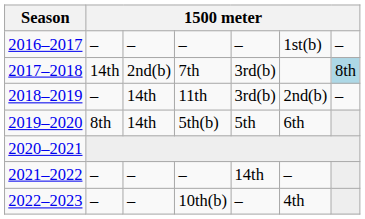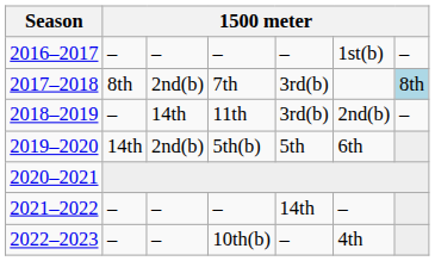2017–2018 | column 2: 14th -> 8th
2019–2020 | column 2: 8th -> 14th
2019–2020 | column 3: 14th -> 2nd(b)
